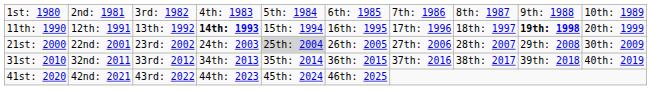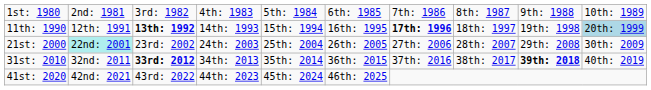11th: 1990 | column 3: normal -> bold
11th: 1990 | column 4: bold -> normal
11th: 1990 | column 7: normal -> bold
11th: 1990 | column 9: bold -> normal
11th: 1990 | column 10: no background -> lightblue background
21st: 2000 | column 2: no background -> paleturquoise background
21st: 2000 | column 5: lightgrey background -> no background
31st: 2010 | column 3: normal -> bold
31st: 2010 | column 9: normal -> bold
